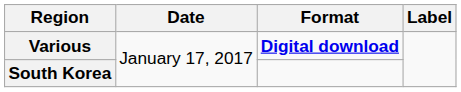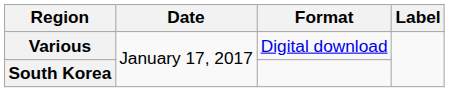Various | Format: bold -> normal
